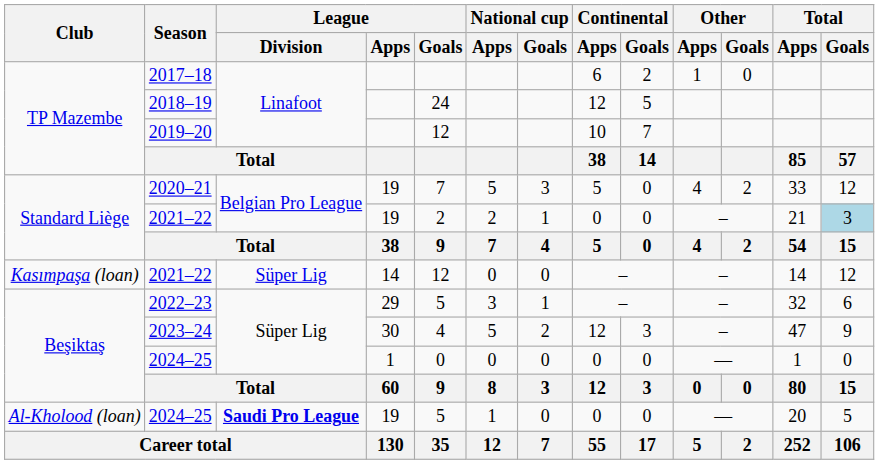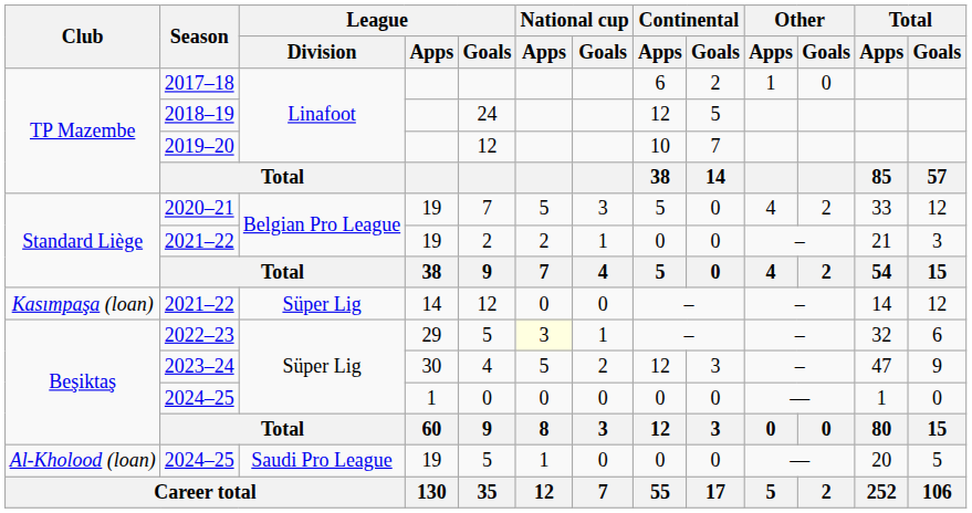2021–22 / 19 | Total / Goals: lightblue background -> no background
2022–23 | National cup / Apps: no background -> lightyellow background
2024–25 / 19 | League / Division: bold -> normal
